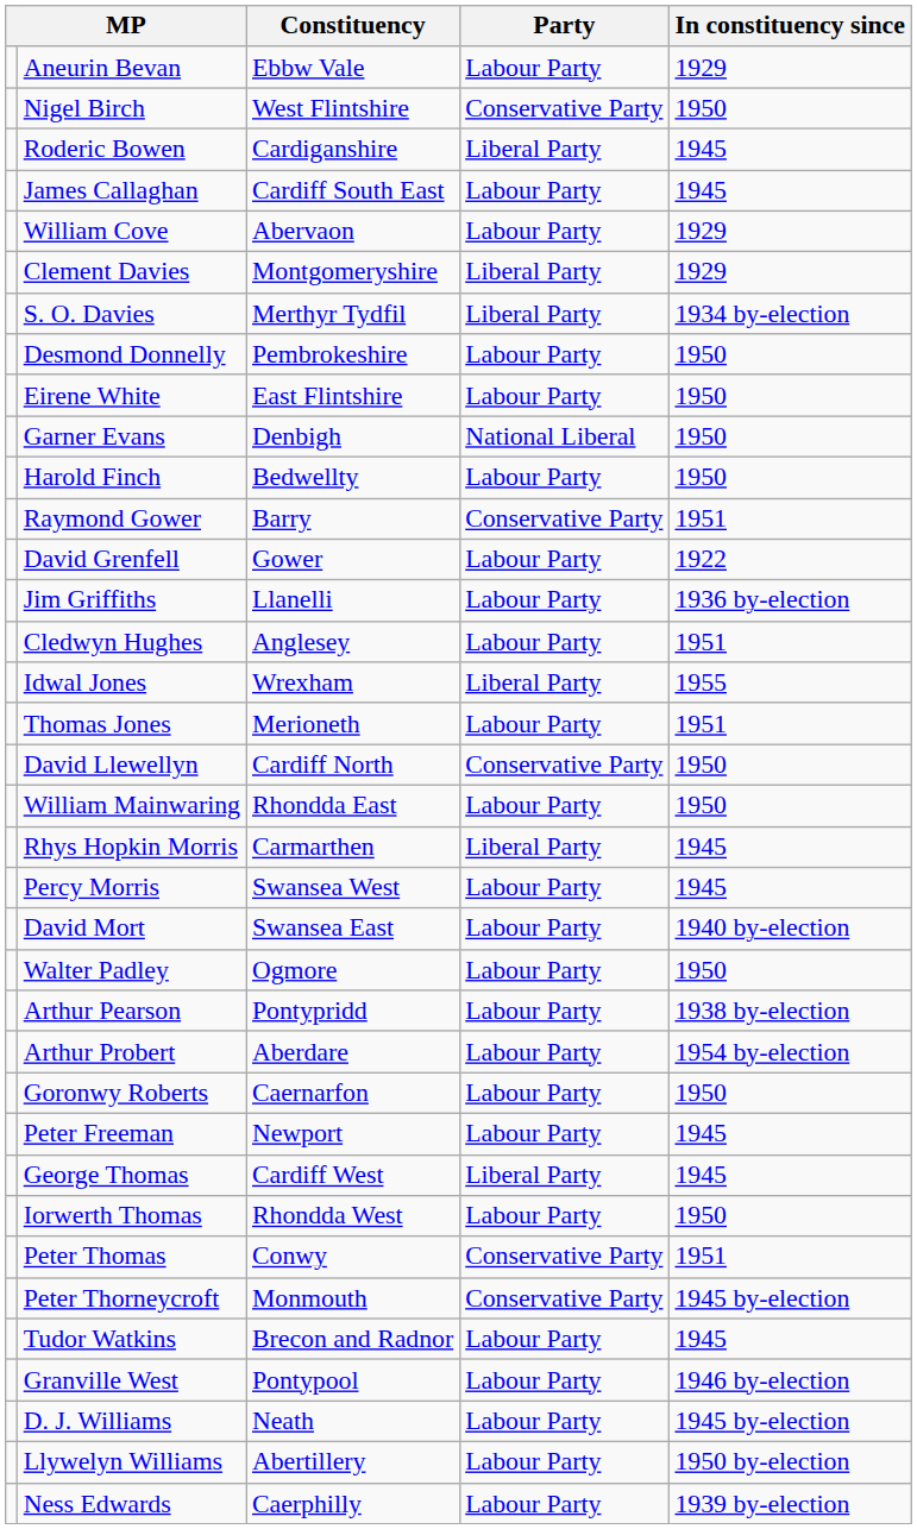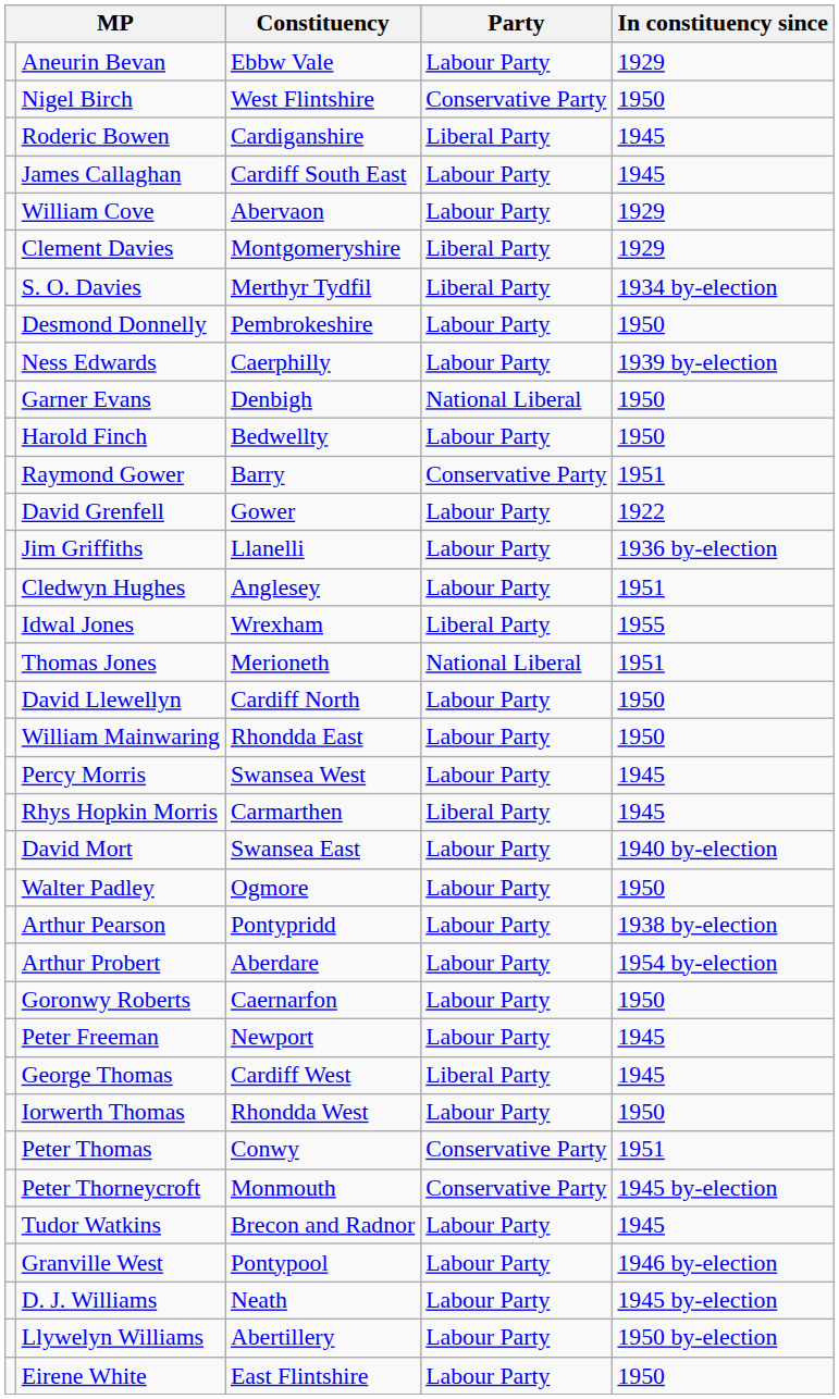rows swapped: Ness Edwards <-> Eirene White
Thomas Jones | Party: Labour Party -> National Liberal
David Llewellyn | Party: Conservative Party -> Labour Party
rows swapped: Percy Morris <-> Rhys Hopkin Morris
